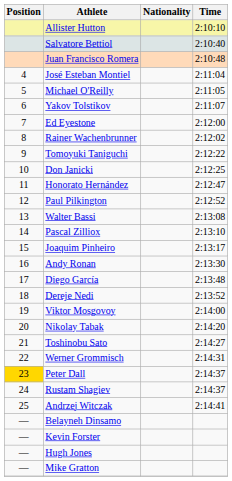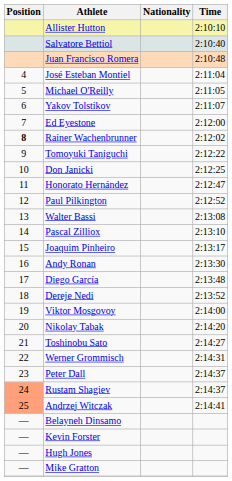Rainer Wachenbrunner | Position: normal -> bold
Peter Dall | Position: gold background -> no background
Rustam Shagiev | Position: no background -> lightsalmon background
Andrzej Witczak | Position: no background -> lightsalmon background
